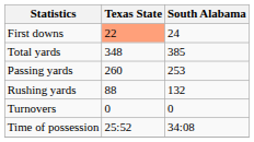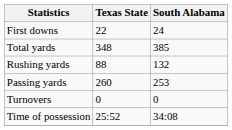First downs | Texas State: lightsalmon background -> no background
rows swapped: Rushing yards <-> Passing yards
